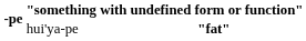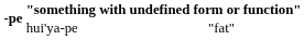row 2 | column 3: bold -> normal
